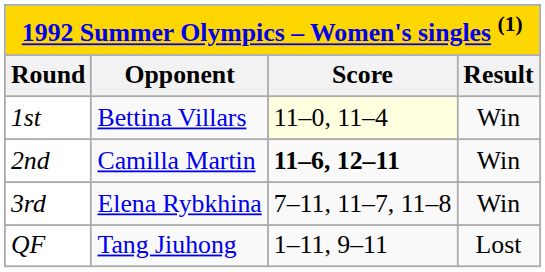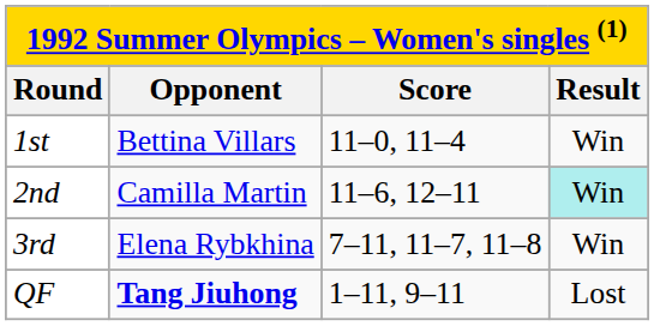1st | Score: lightyellow background -> no background
2nd | Score: bold -> normal
2nd | Result: no background -> paleturquoise background
QF | Opponent: normal -> bold
